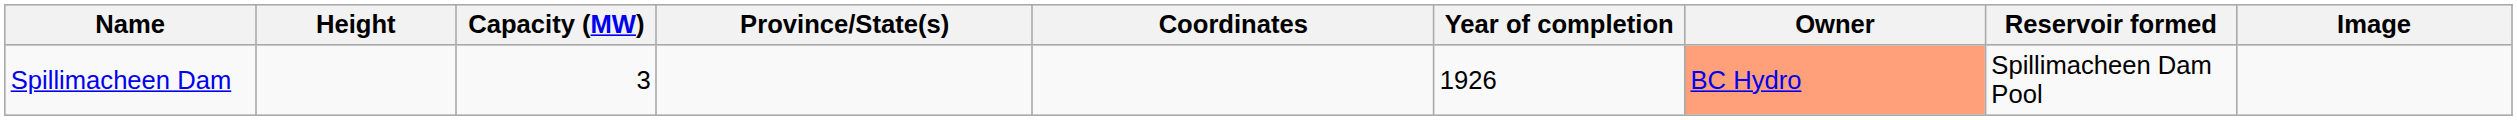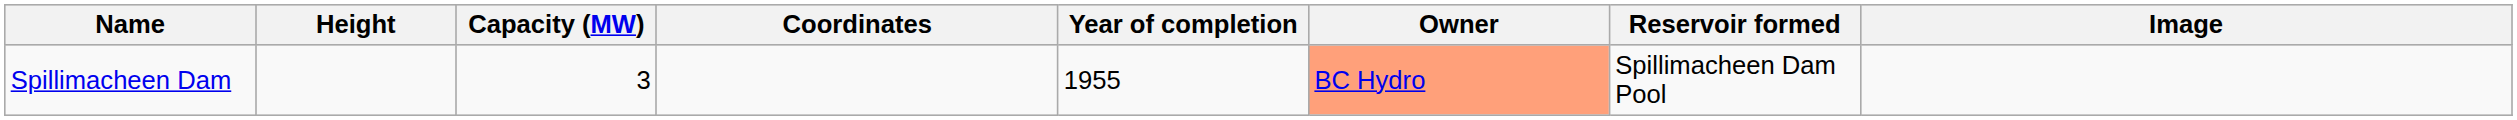- column: Province/State(s)
Spillimacheen Dam | Year of completion: 1926 -> 1955
